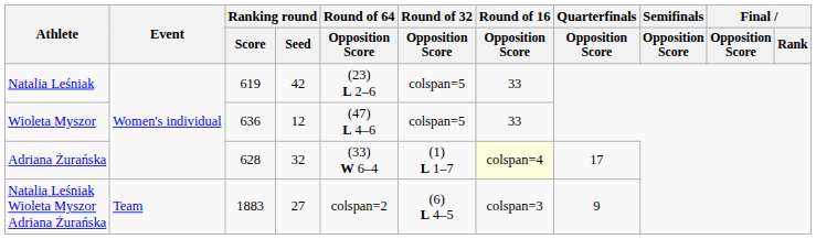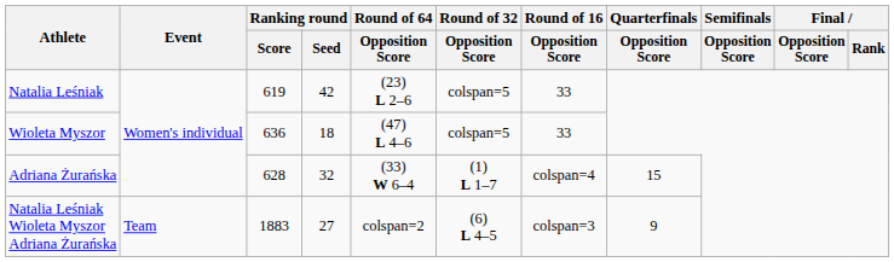Wioleta Myszor | Ranking round / Seed: 12 -> 18
Adriana Żurańska | Round of 16 / Opposition Score: lightyellow background -> no background
Adriana Żurańska | Quarterfinals / Opposition Score: 17 -> 15
